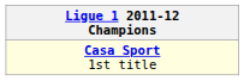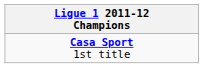row 2 | column 1: lightyellow background -> no background
